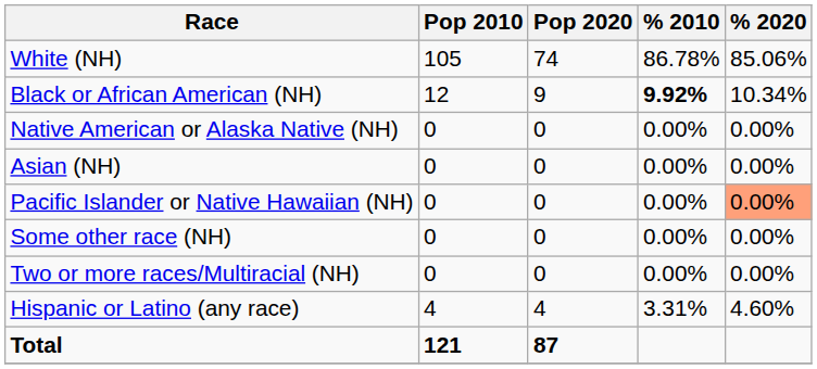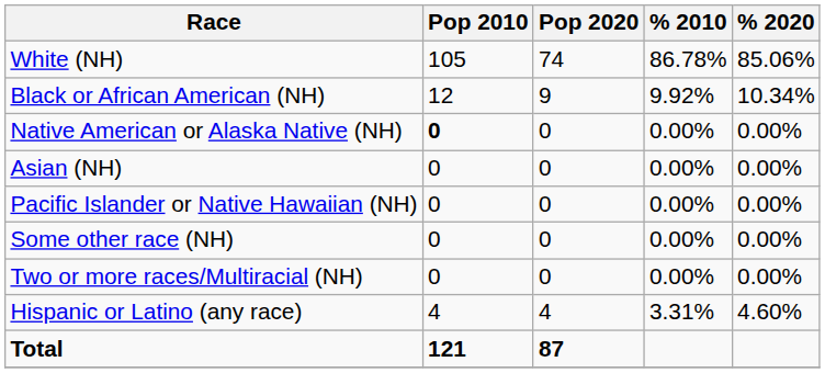Black or African American (NH) | % 2010: bold -> normal
Native American or Alaska Native (NH) | Pop 2010: normal -> bold
Pacific Islander or Native Hawaiian (NH) | % 2020: lightsalmon background -> no background
